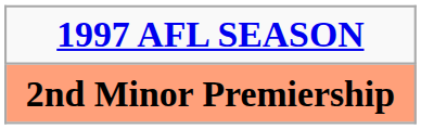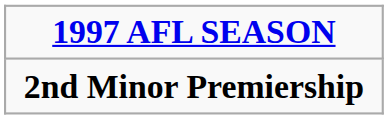row 2 | column 1: lightsalmon background -> no background
